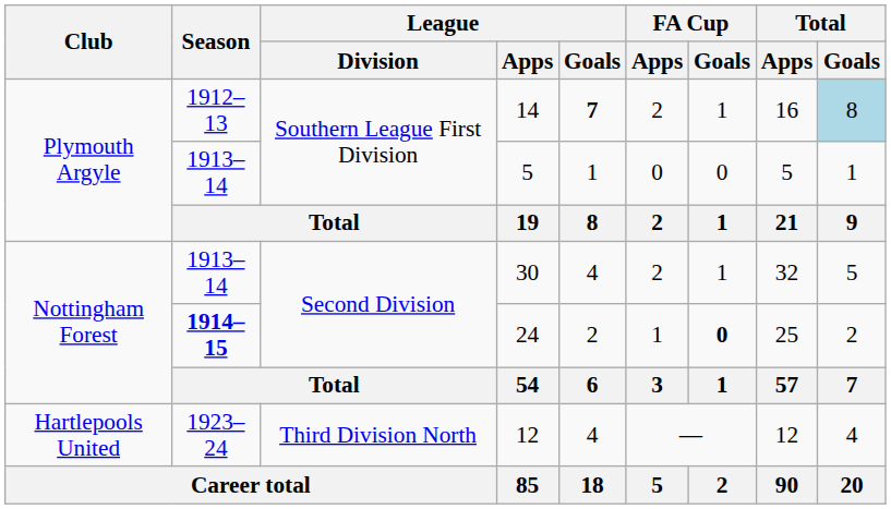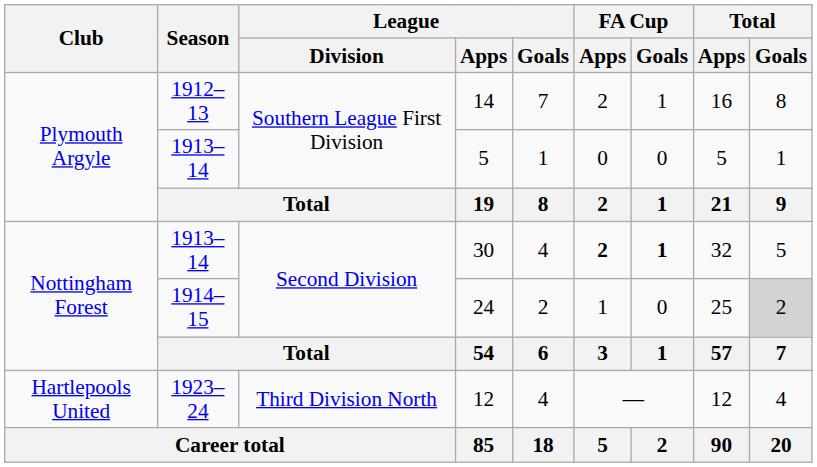14 | League / Goals: bold -> normal
14 | Total / Goals: lightblue background -> no background
30 | FA Cup / Apps: normal -> bold
30 | FA Cup / Goals: normal -> bold
24 | Season: bold -> normal
24 | FA Cup / Goals: bold -> normal
24 | Total / Goals: no background -> lightgrey background
